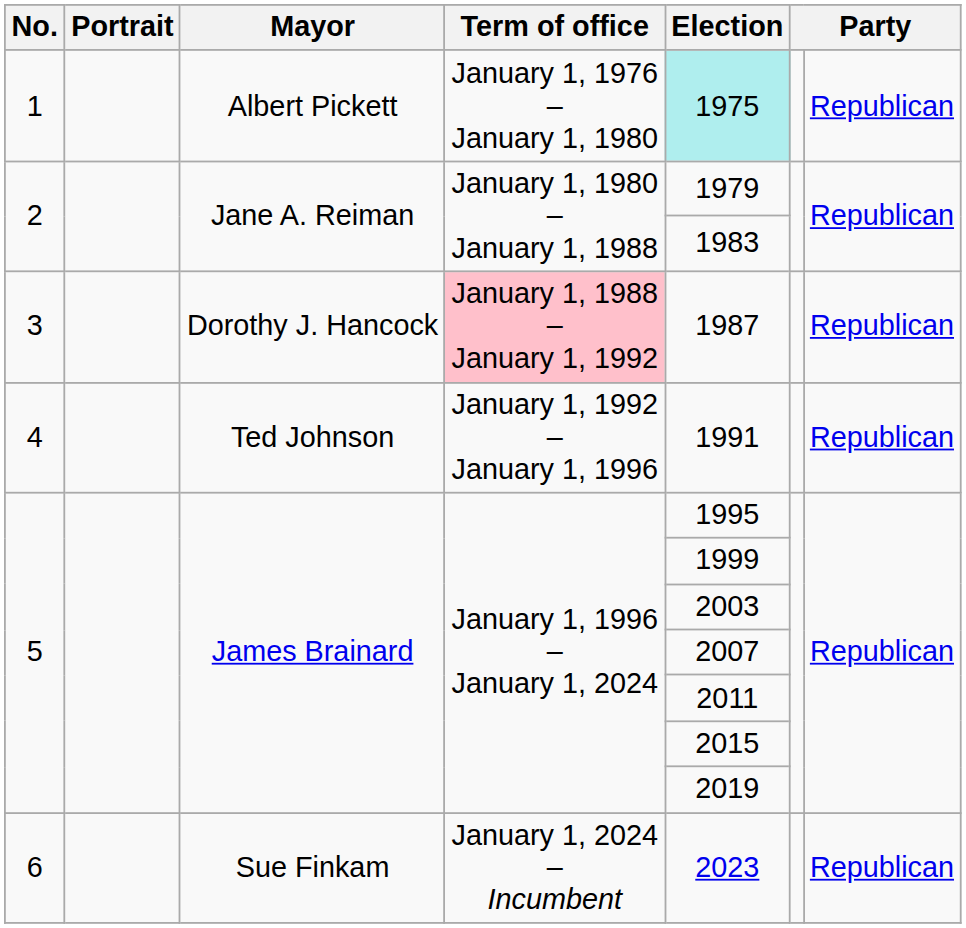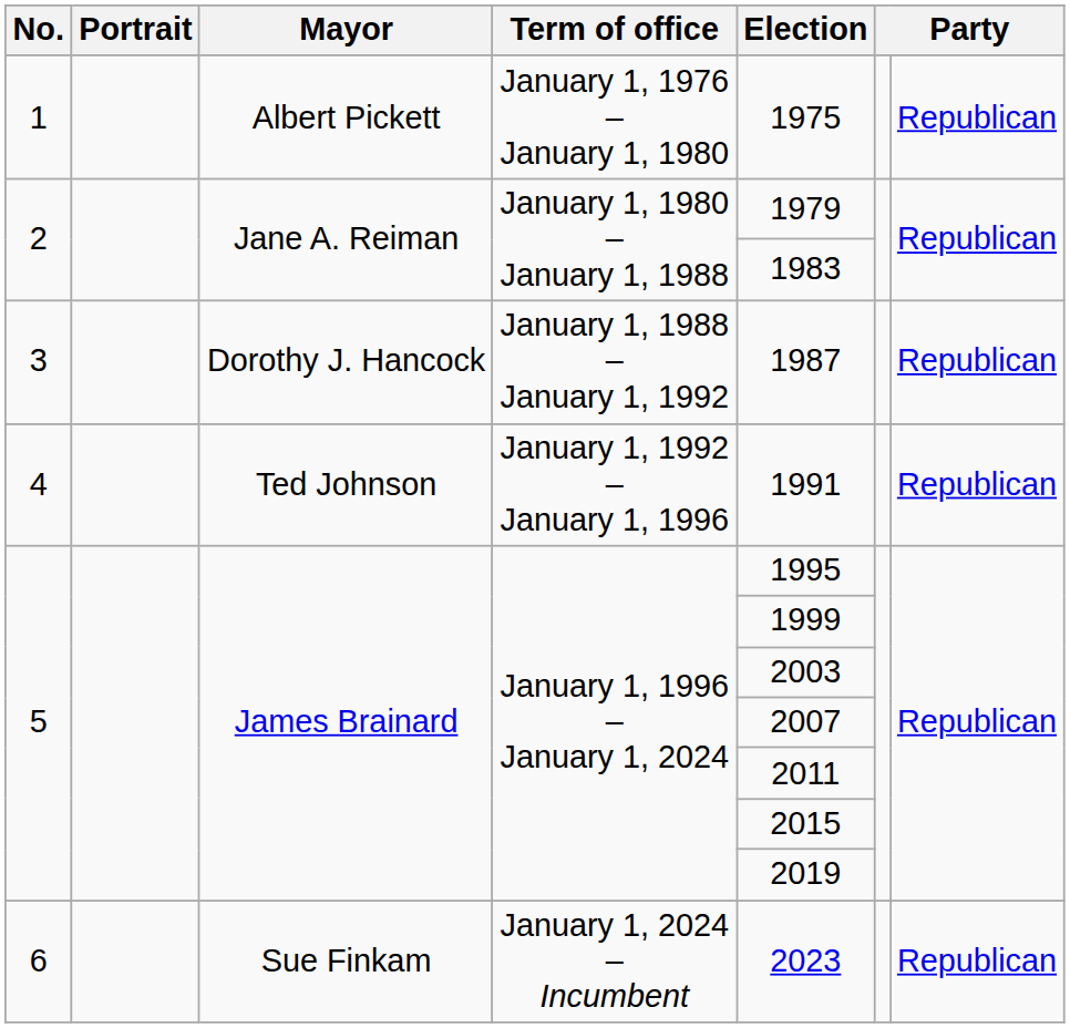1 | Election: paleturquoise background -> no background
3 | Term of office: pink background -> no background
